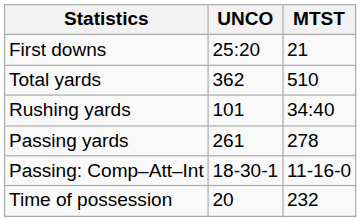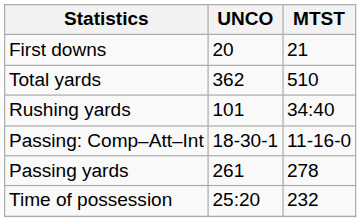First downs | UNCO: 25:20 -> 20
rows swapped: Passing yards <-> Passing: Comp–Att–Int
Time of possession | UNCO: 20 -> 25:20
